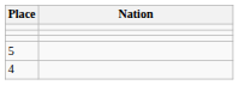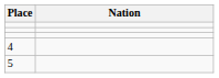row 5 | Place: 5 -> 4
row 6 | Place: 4 -> 5
